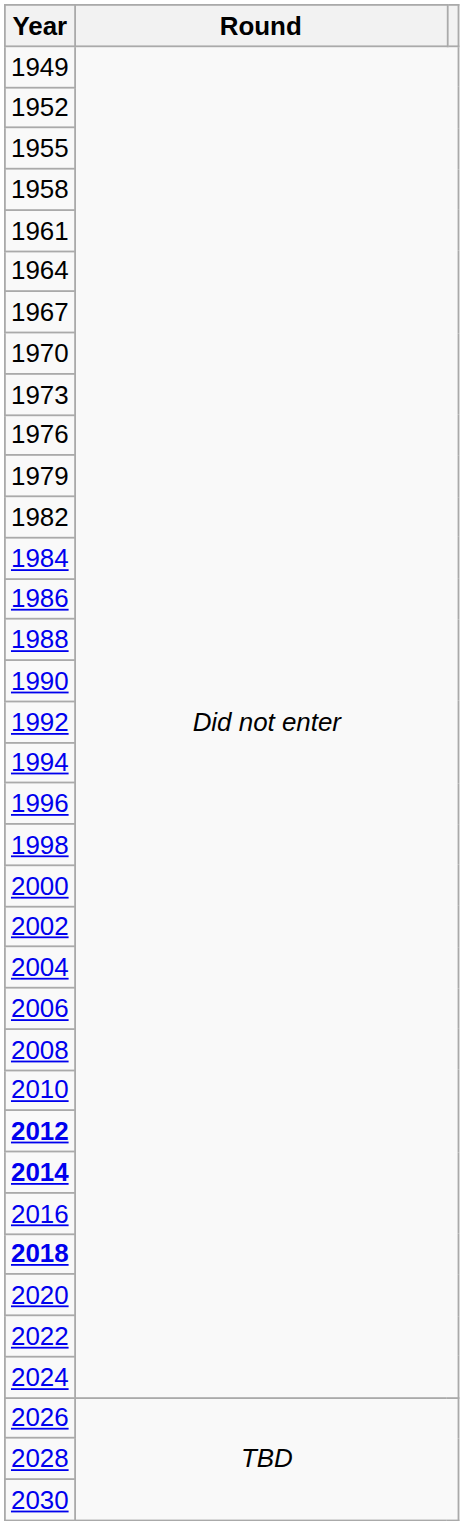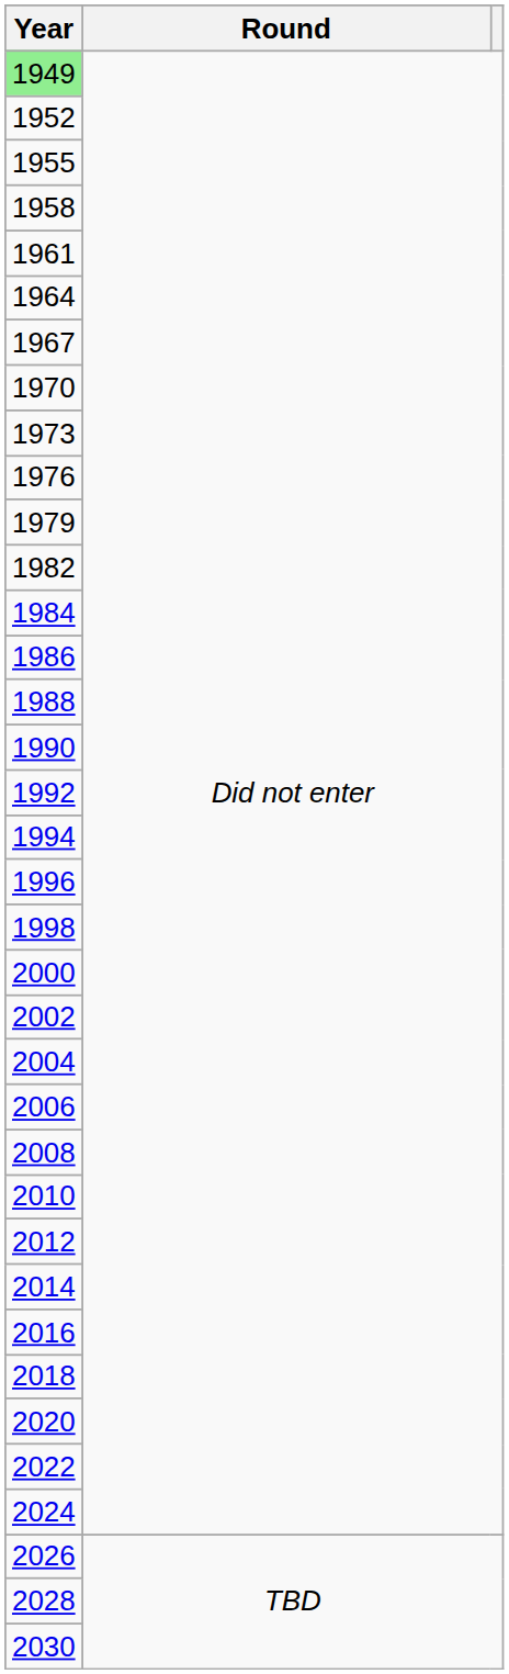1949 | Year: no background -> lightgreen background
2012 | Year: bold -> normal
2014 | Year: bold -> normal
2018 | Year: bold -> normal
